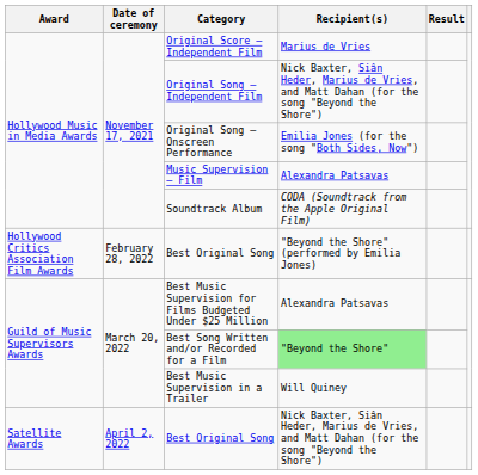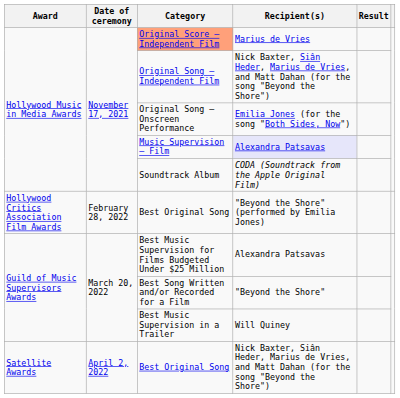Original Score – Independent Film | Category: no background -> lightsalmon background
Music Supervision – Film | Recipient(s): no background -> lavender background
Best Song Written and/or Recorded for a Film | Recipient(s): lightgreen background -> no background
